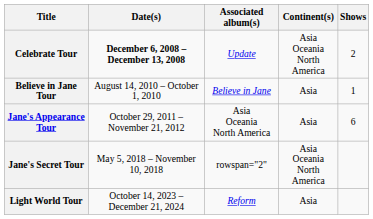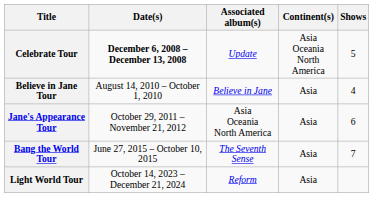Celebrate Tour | Shows: 2 -> 5
Believe in Jane Tour | Shows: 1 -> 4
+ row: Bang the World Tour | June 27, 2015 – October 10, 2015 | The Seventh Sense | Asia | 7
- row: Jane's Secret Tour | May 5, 2018 – November 10, 2018 | rowspan="2" | Asia Oceania North America
